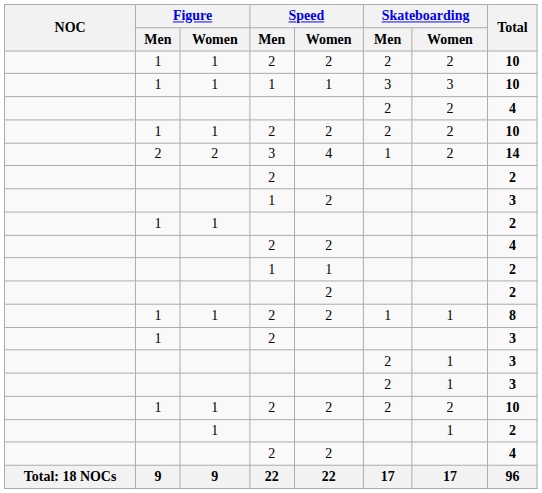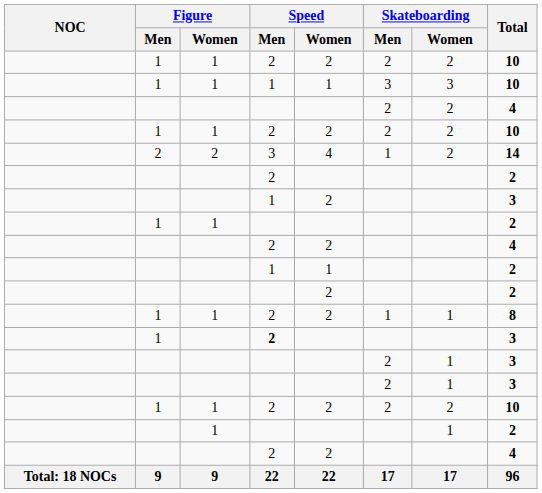row 15 | Speed / Men: normal -> bold
